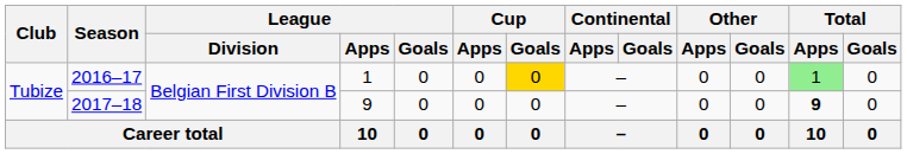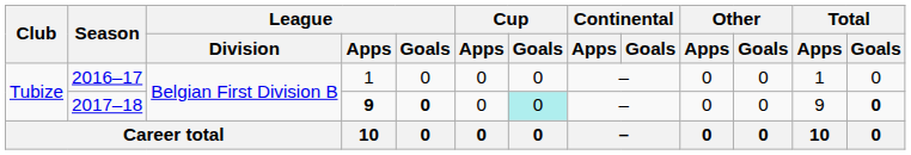2016–17 | Cup / Goals: gold background -> no background
2016–17 | Total / Apps: lightgreen background -> no background
2017–18 | League / Apps: normal -> bold
2017–18 | League / Goals: normal -> bold
2017–18 | Cup / Goals: no background -> paleturquoise background
2017–18 | Total / Apps: bold -> normal
2017–18 | Total / Goals: normal -> bold
